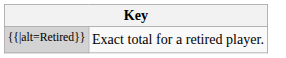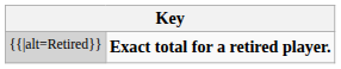row 2 | column 2: normal -> bold
